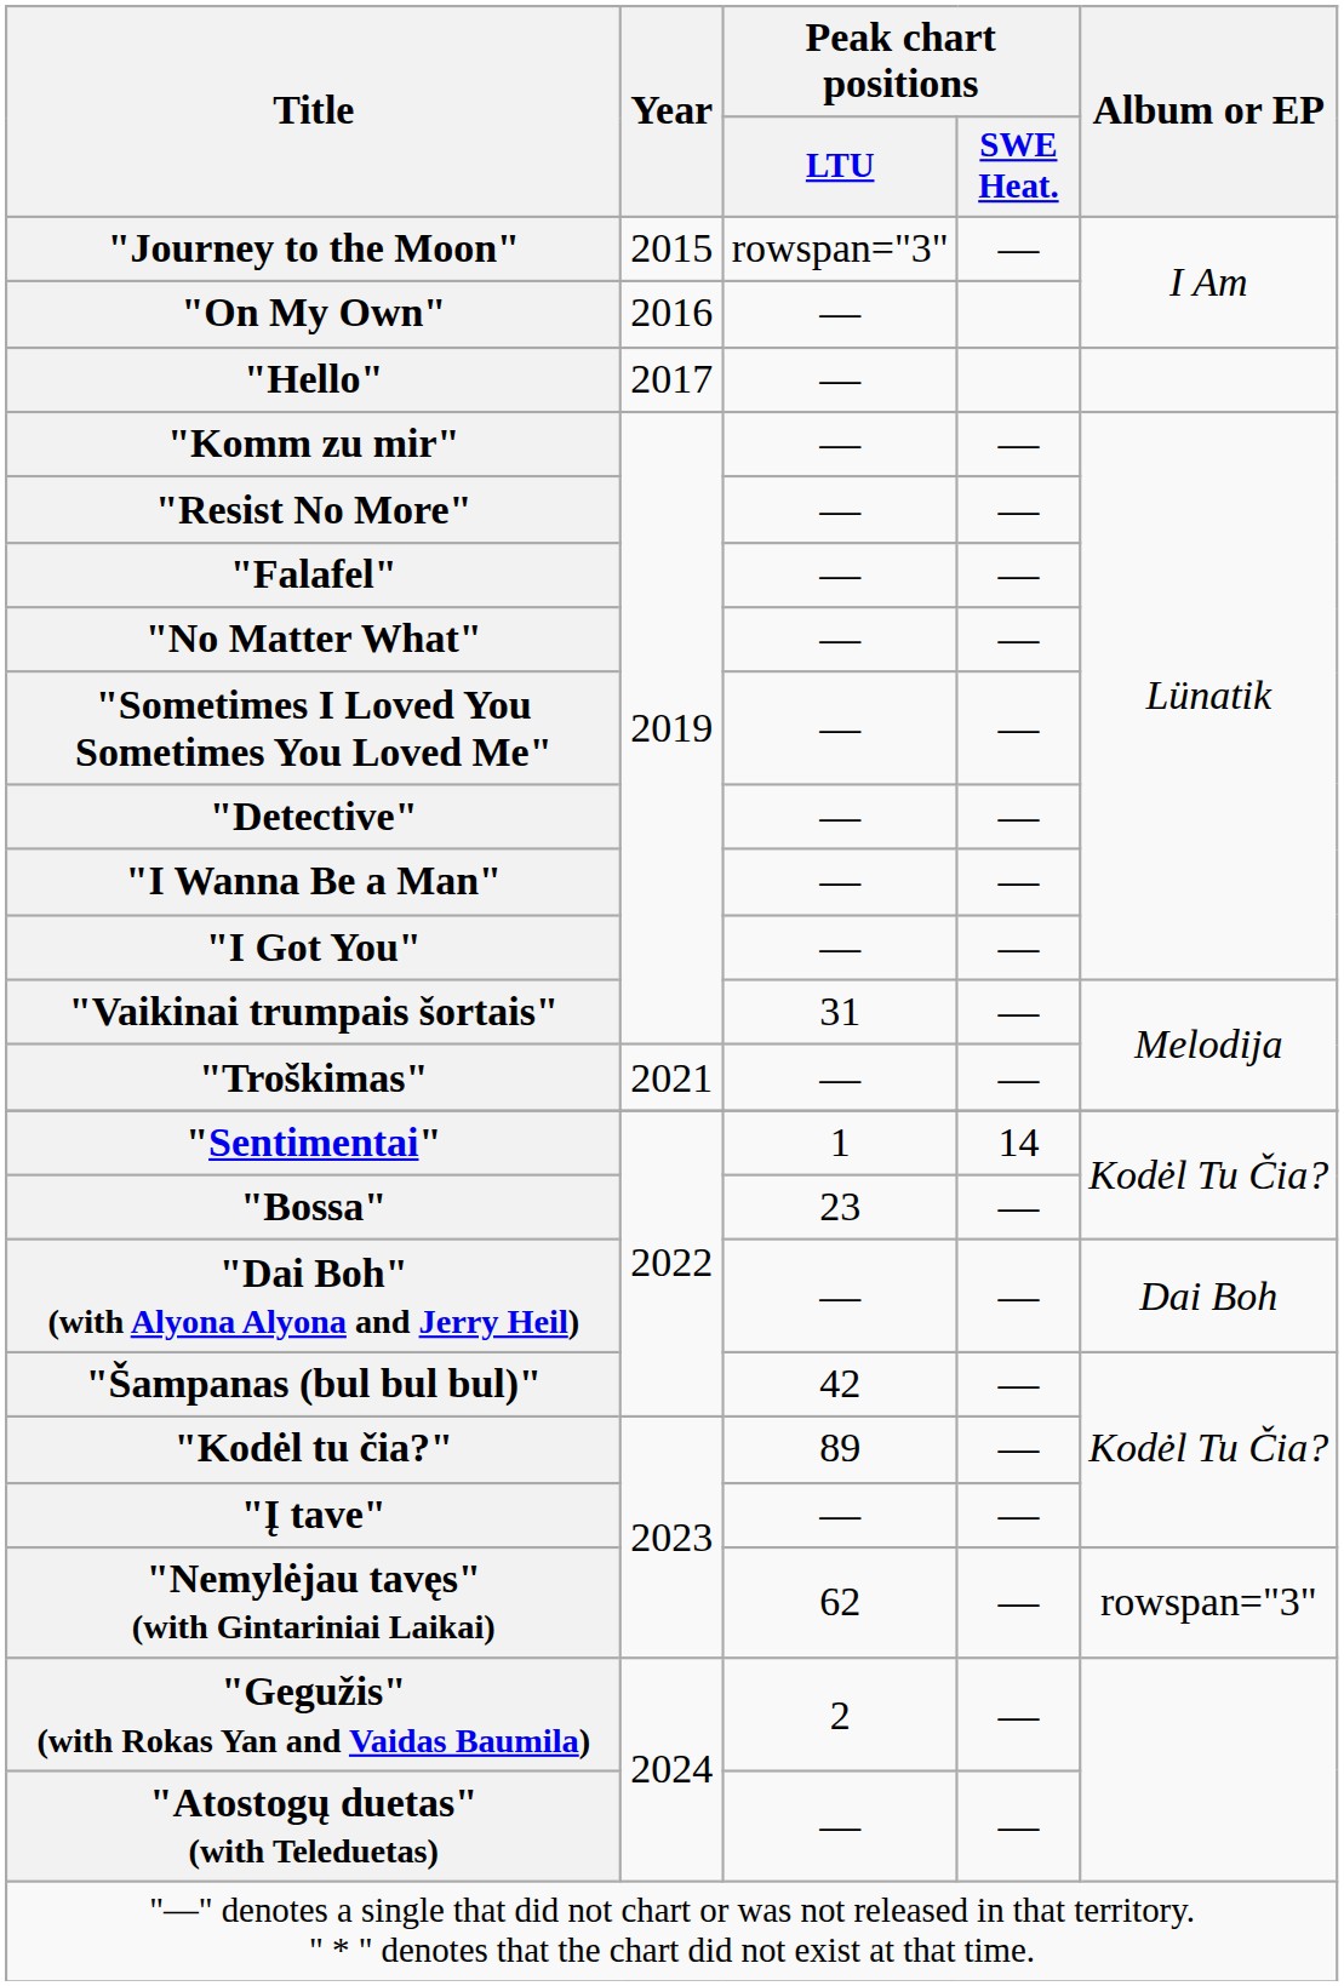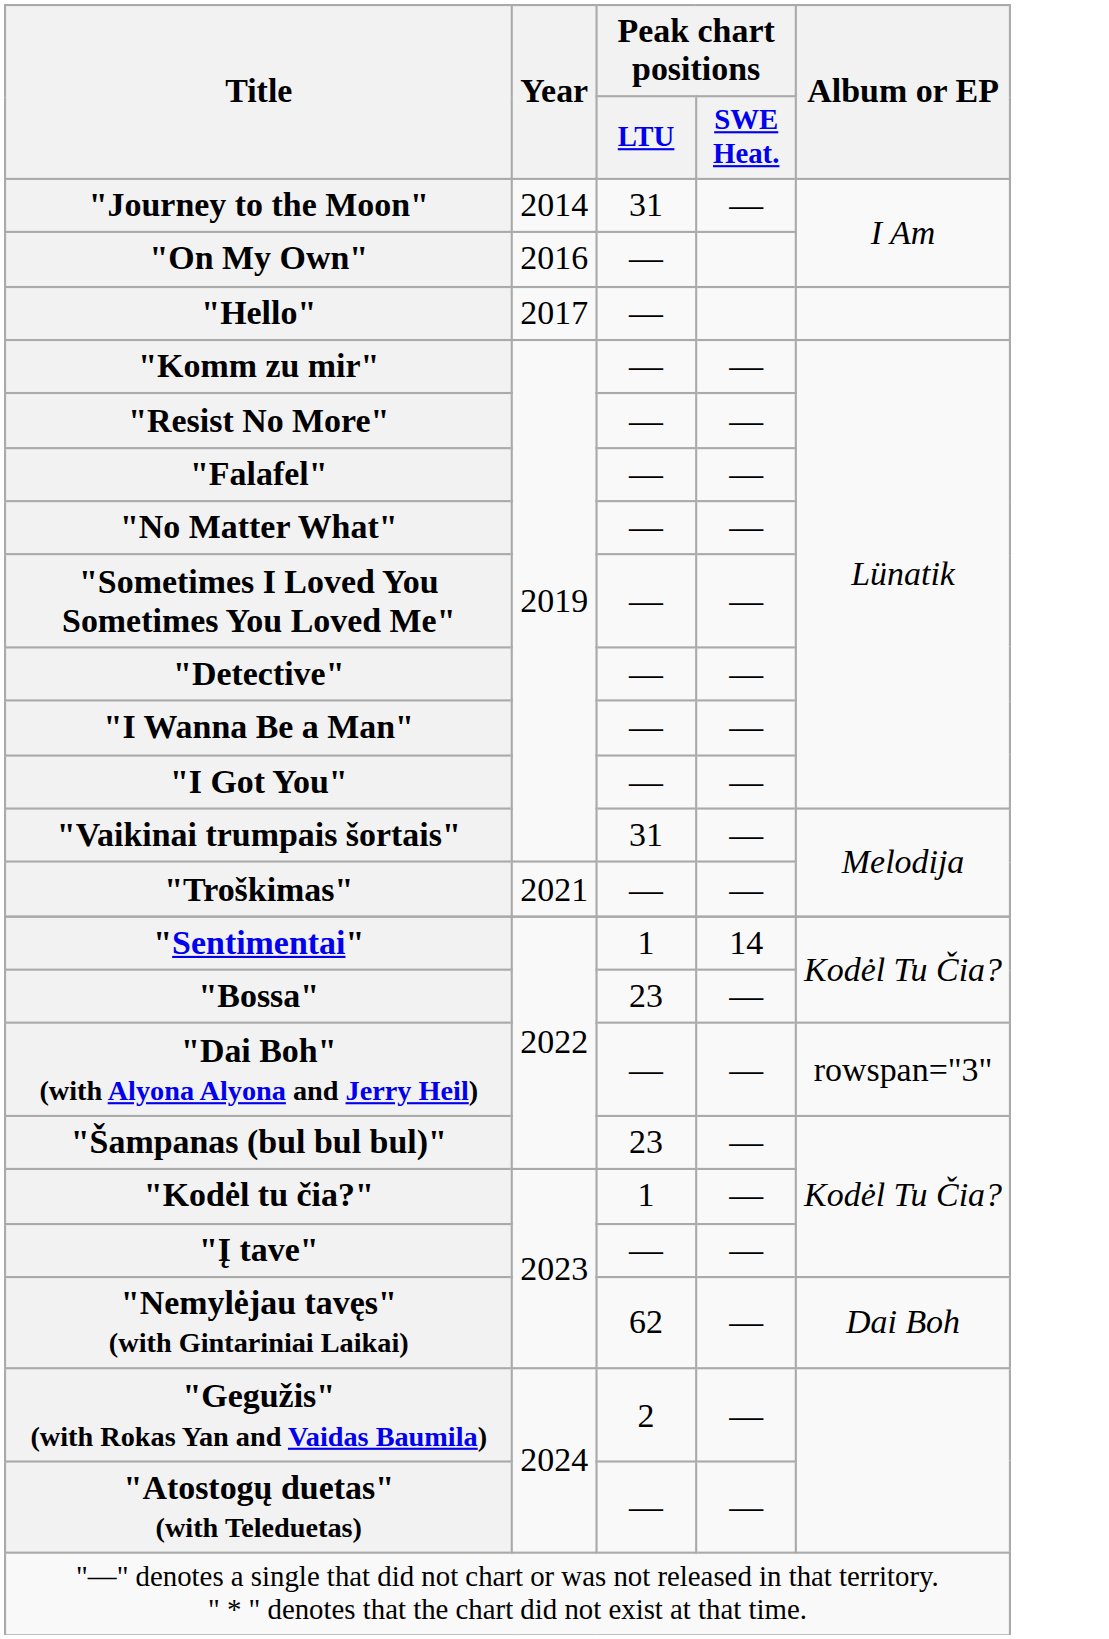"Journey to the Moon" | Year: 2015 -> 2014
"Journey to the Moon" | Peak chart positions / LTU: rowspan="3" -> 31
"Dai Boh" (with Alyona Alyona and Jerry Heil) | Album or EP: Dai Boh -> rowspan="3"
"Šampanas (bul bul bul)" | Peak chart positions / LTU: 42 -> 23
"Kodėl tu čia?" | Peak chart positions / LTU: 89 -> 1
"Nemylėjau tavęs" (with Gintariniai Laikai) | Album or EP: rowspan="3" -> Dai Boh
